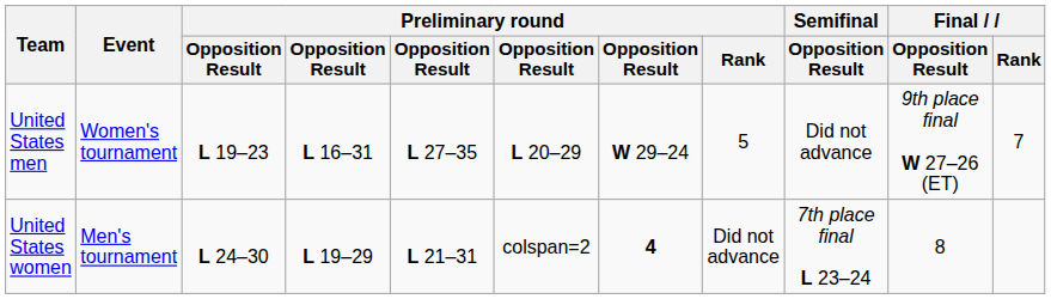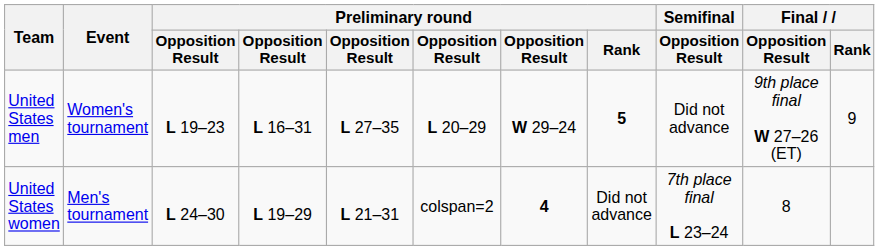United States men | Preliminary round / Rank: normal -> bold
United States men | Final / Rank: 7 -> 9
